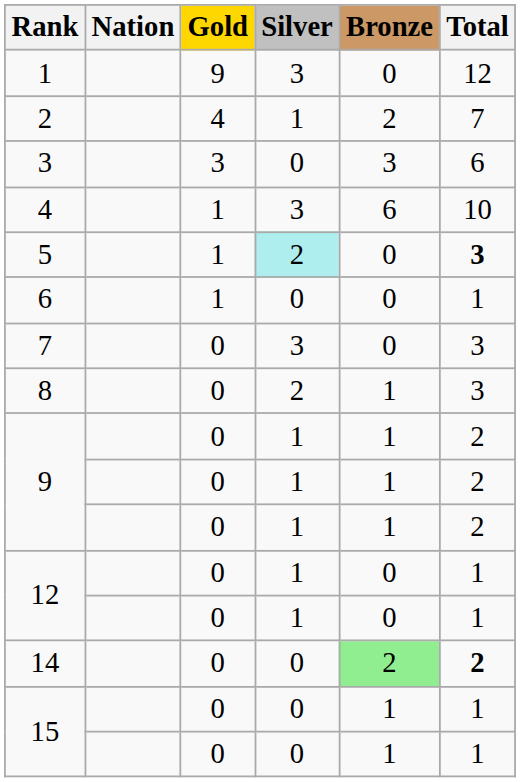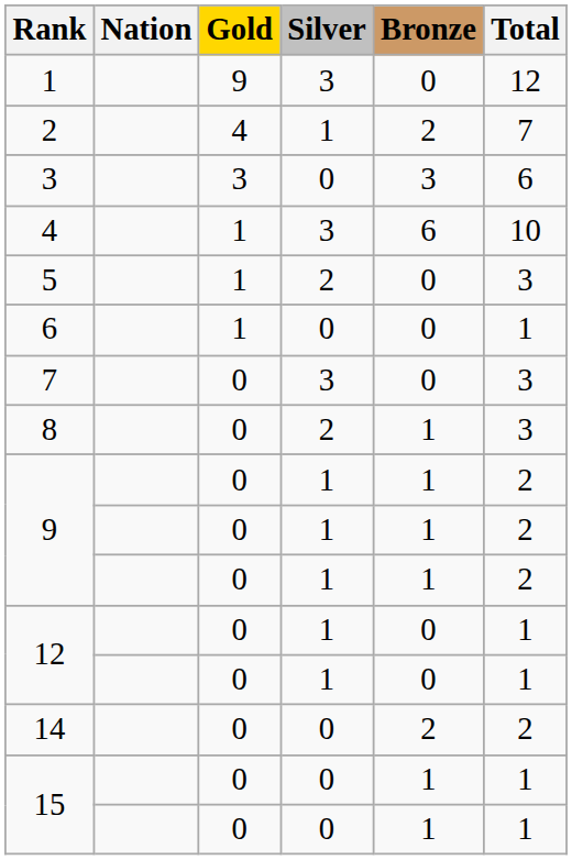5 | Silver: paleturquoise background -> no background
5 | Total: bold -> normal
14 | Bronze: lightgreen background -> no background
14 | Total: bold -> normal
